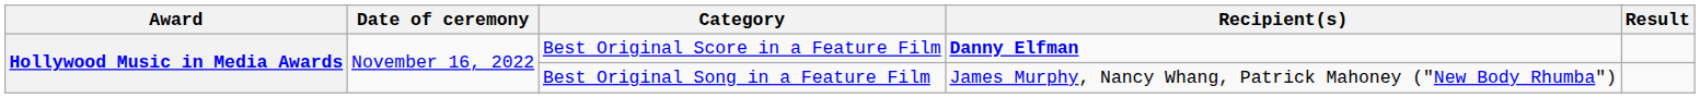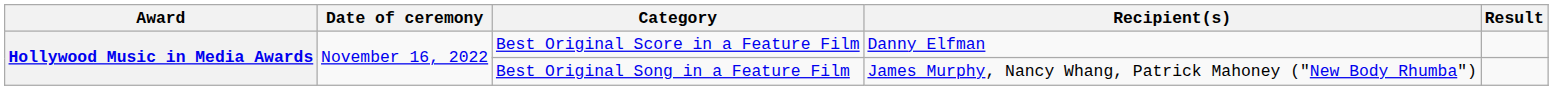Best Original Score in a Feature Film | Recipient(s): bold -> normal
